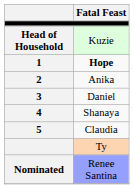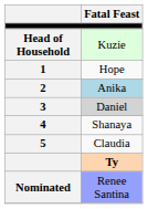Hope | Fatal Feast: bold -> normal
Anika | Fatal Feast: no background -> lightblue background
Daniel | Fatal Feast: no background -> lightgrey background
Ty | Fatal Feast: normal -> bold
